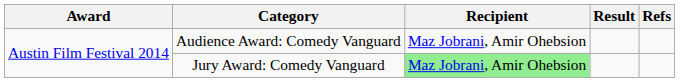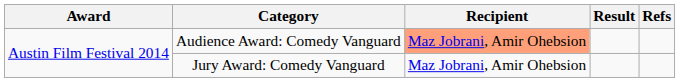Audience Award: Comedy Vanguard | Recipient: no background -> lightsalmon background
Jury Award: Comedy Vanguard | Recipient: lightgreen background -> no background
